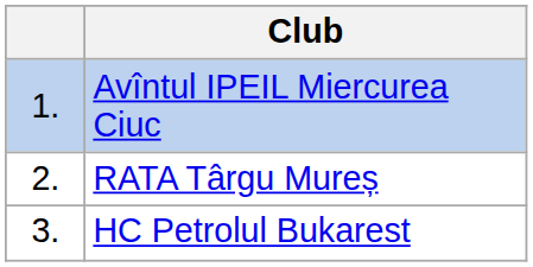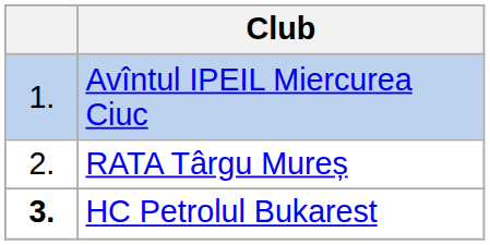HC Petrolul Bukarest | column 1: normal -> bold
